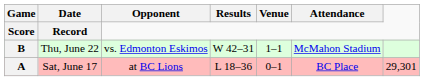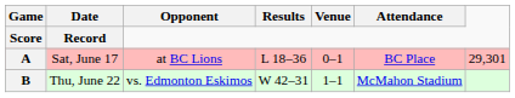rows swapped: A <-> B
